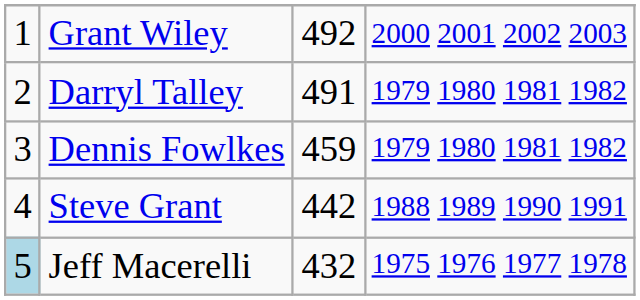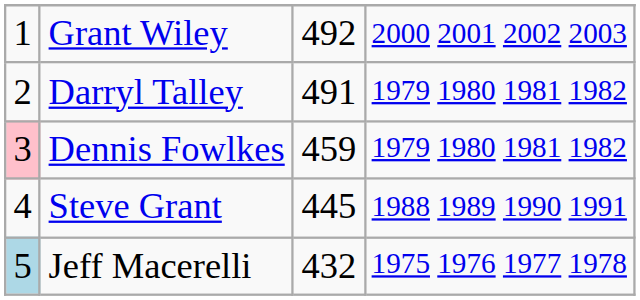Dennis Fowlkes | column 1: no background -> pink background
Steve Grant | column 3: 442 -> 445
